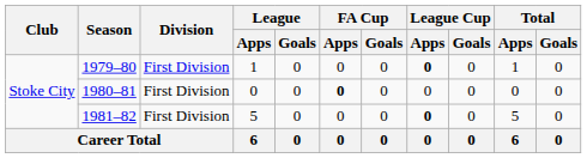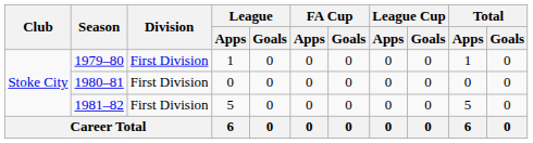1979–80 | League Cup / Apps: bold -> normal
1980–81 | FA Cup / Apps: bold -> normal
1981–82 | League Cup / Apps: bold -> normal
